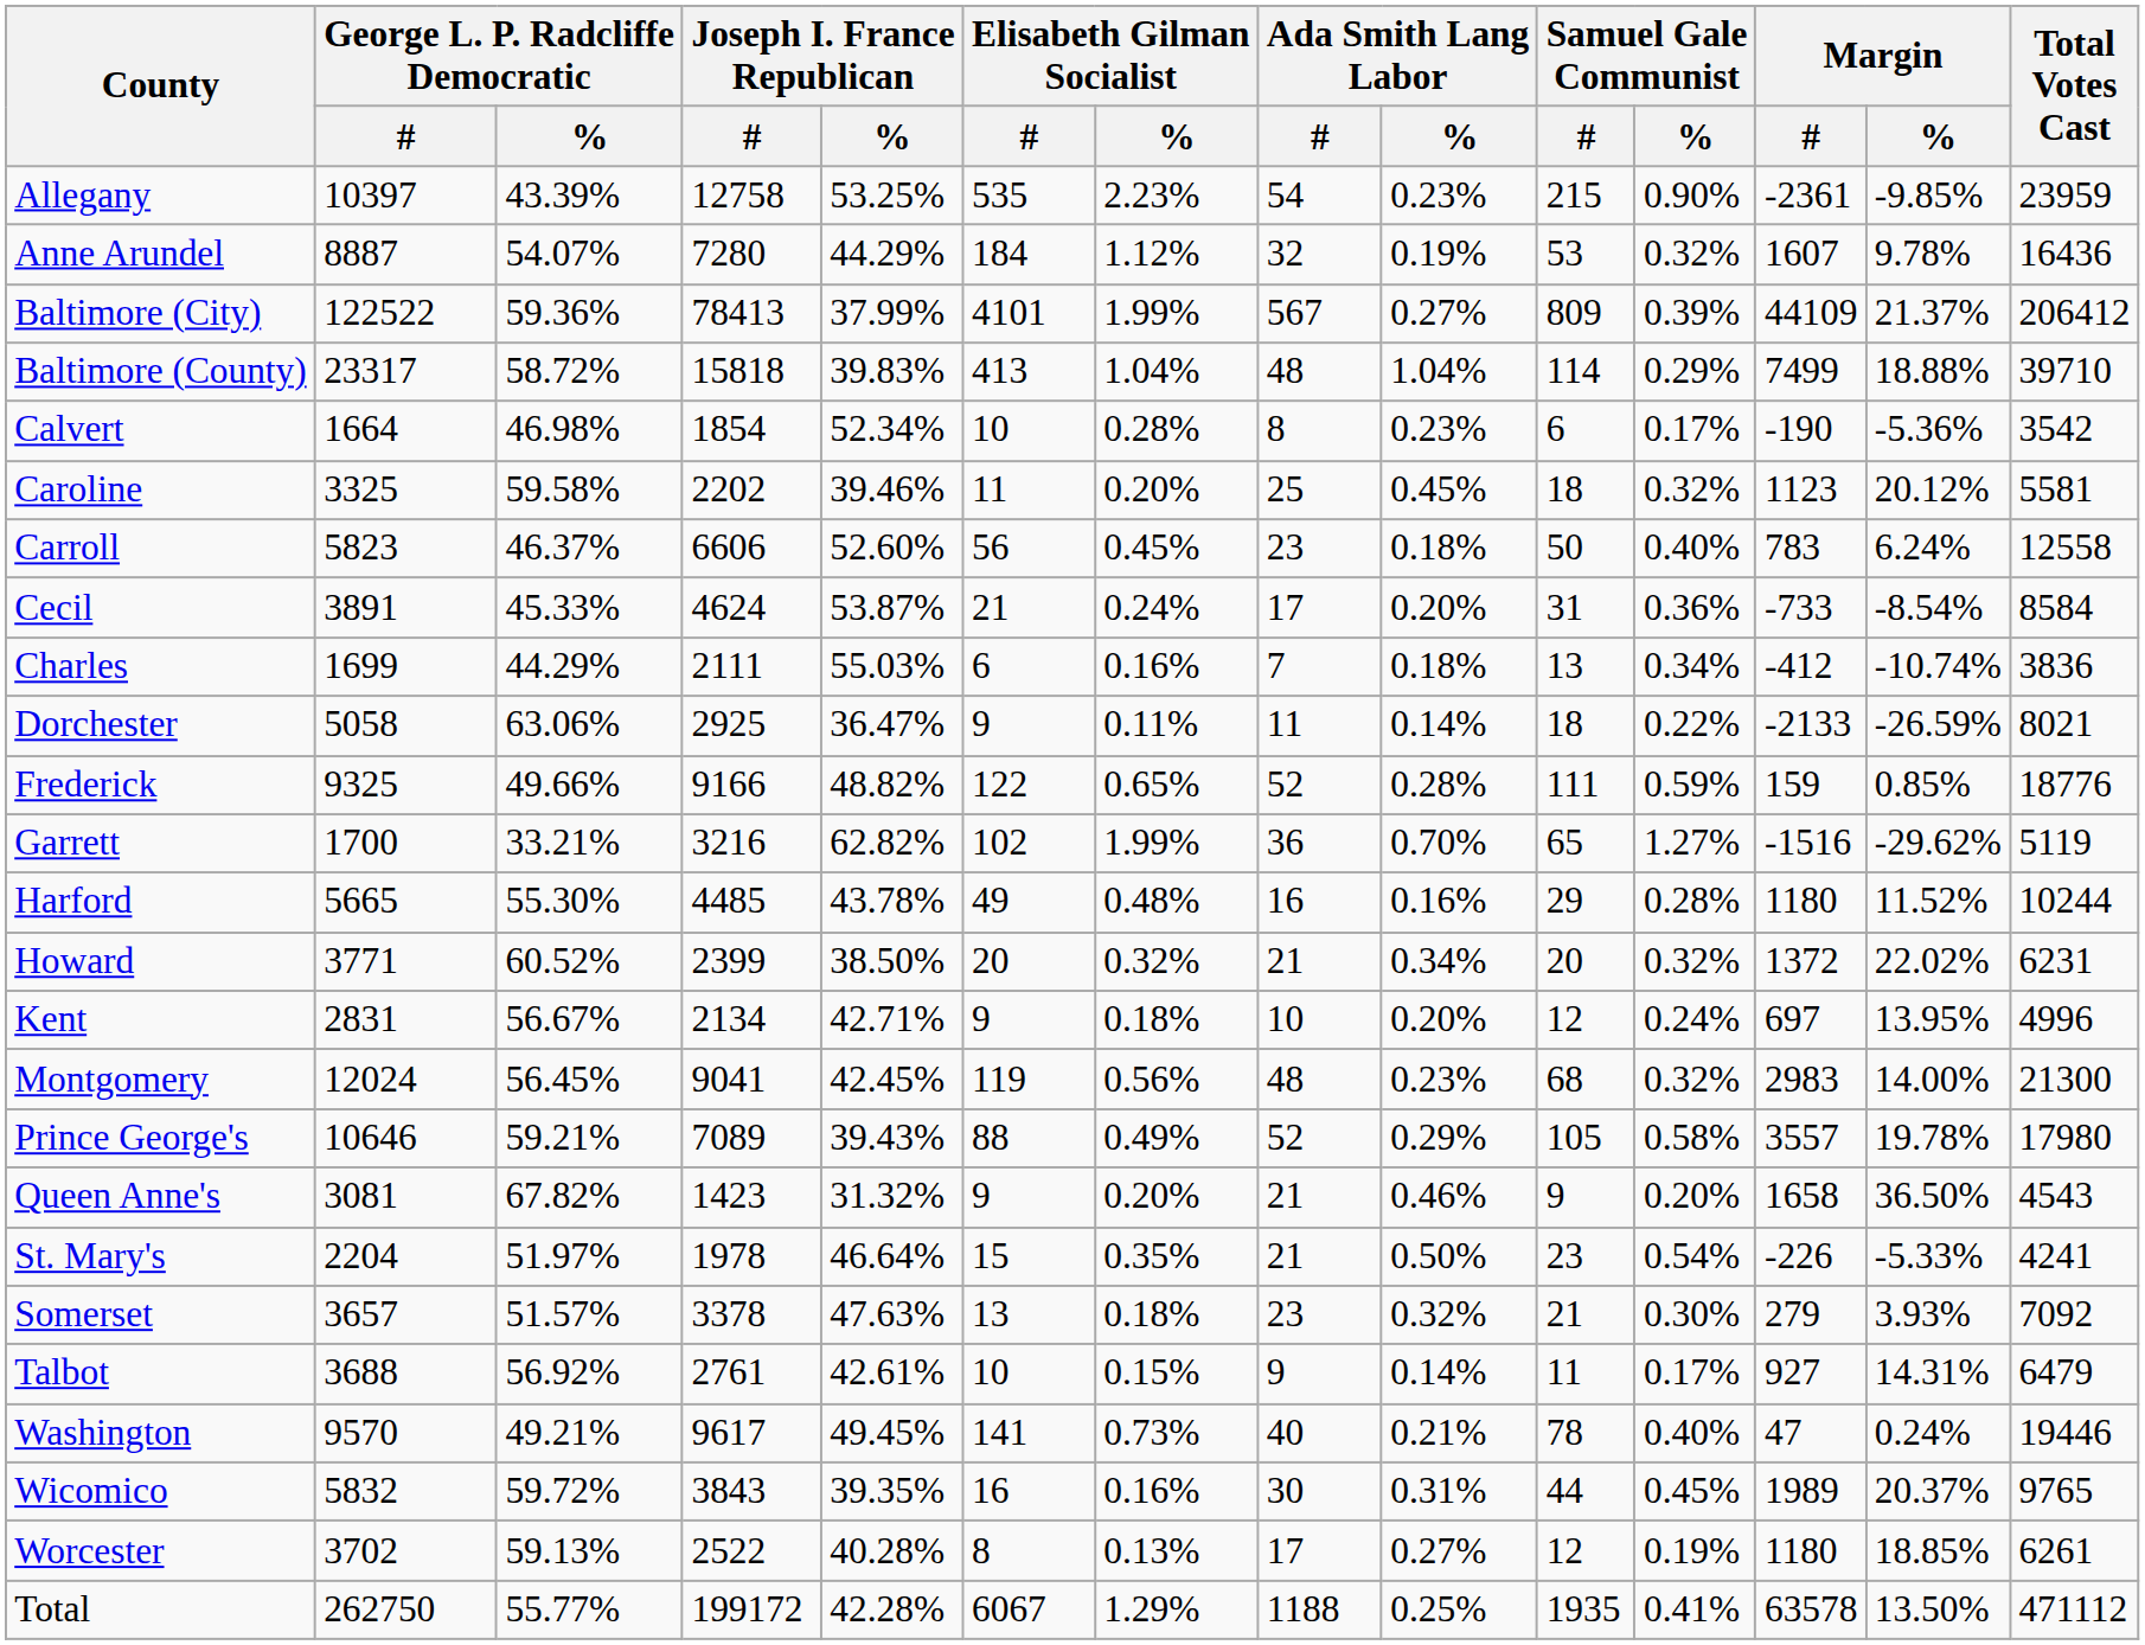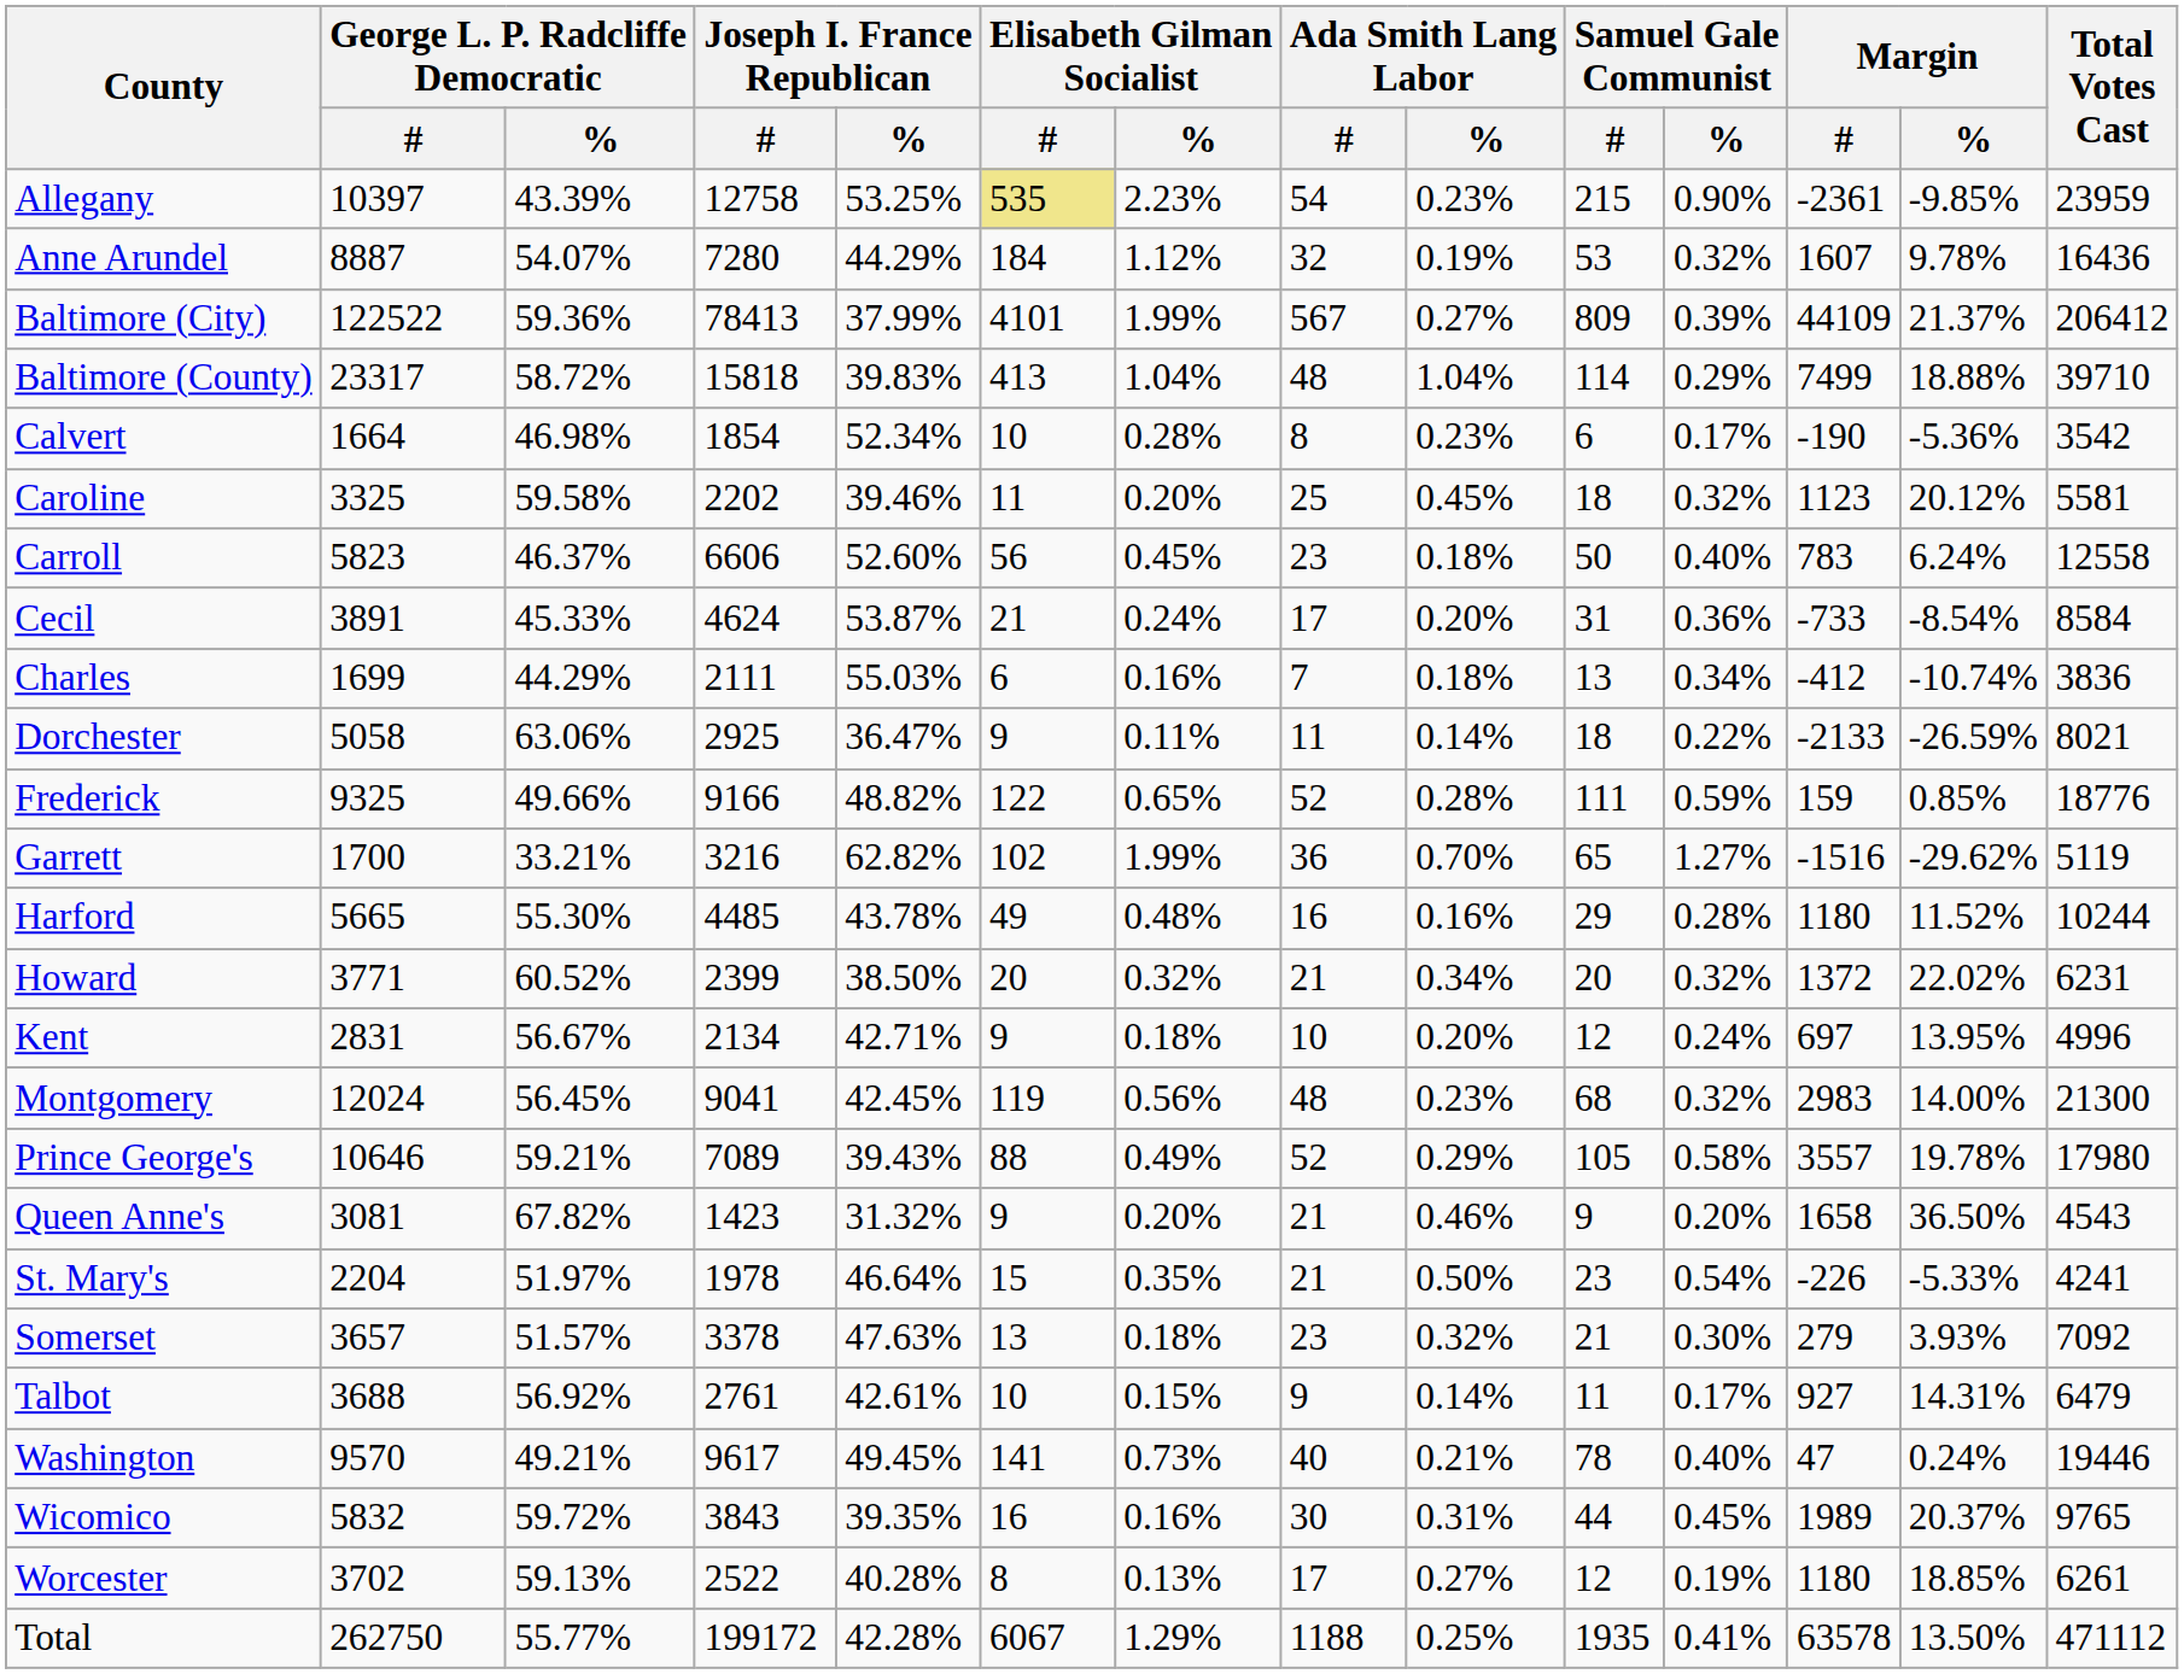Allegany | Elisabeth Gilman Socialist / #: no background -> khaki background
